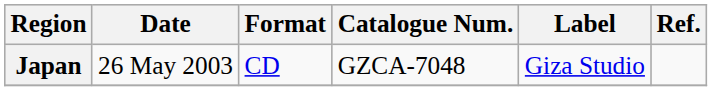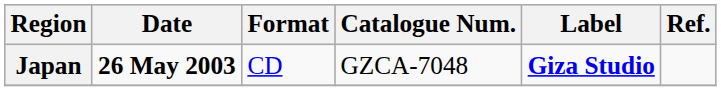Japan | Date: normal -> bold
Japan | Label: normal -> bold
